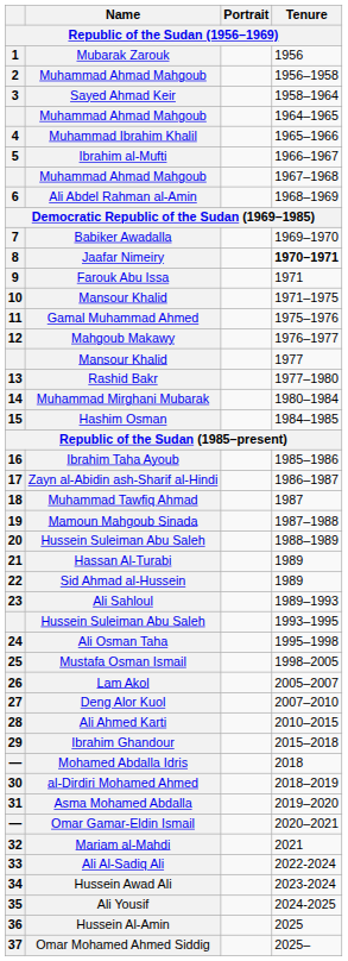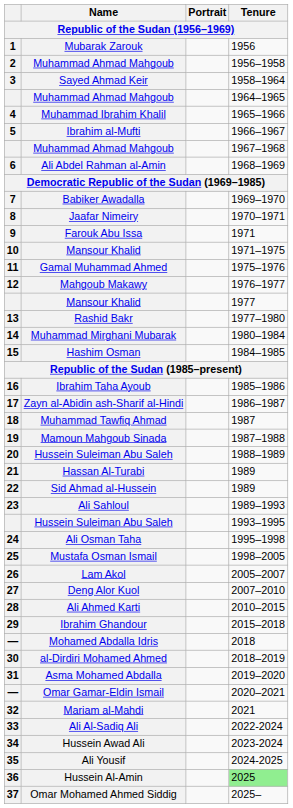Jaafar Nimeiry | Tenure: bold -> normal
Hussein Al-Amin | Tenure: no background -> lightgreen background
